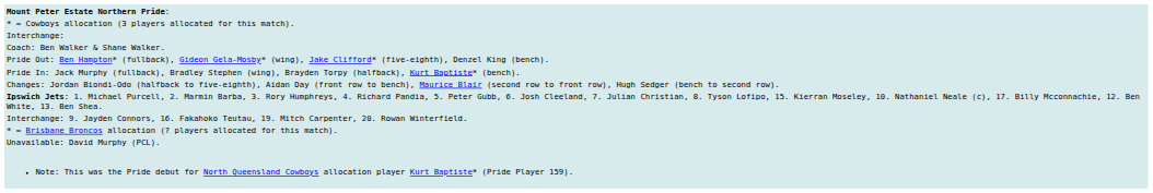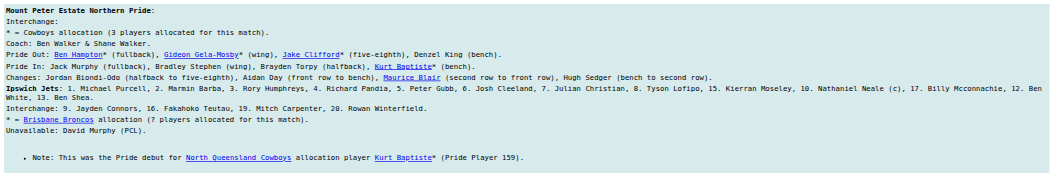row 2 | column 1: * = Cowboys allocation (3 players allocated for this match). -> Interchange:
row 3 | column 1: Interchange: -> * = Cowboys allocation (3 players allocated for this match).
